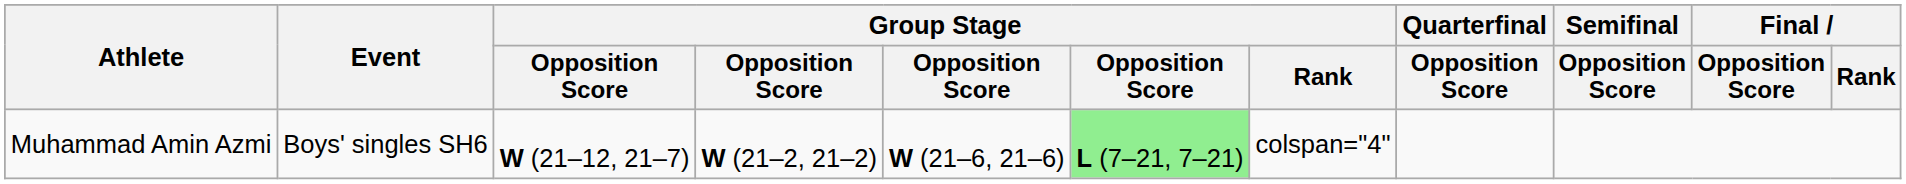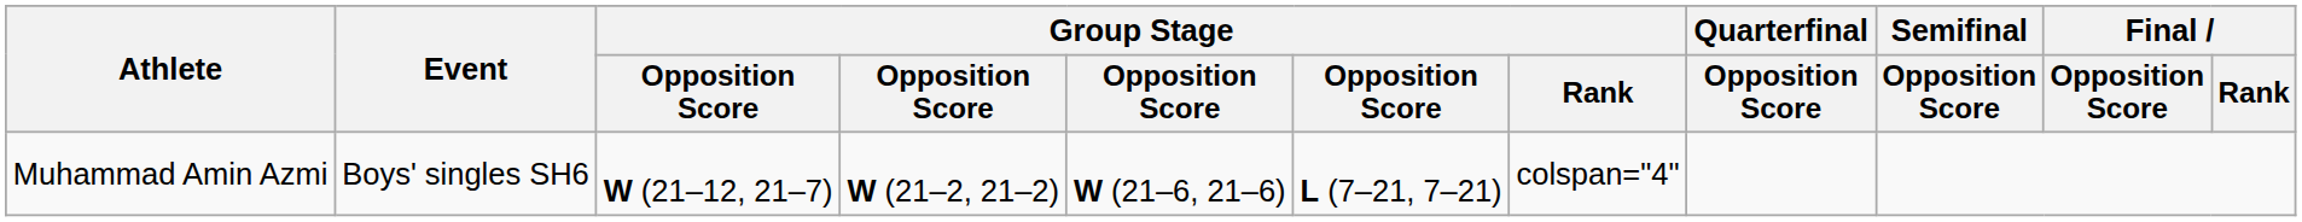Muhammad Amin Azmi | column 6: lightgreen background -> no background
